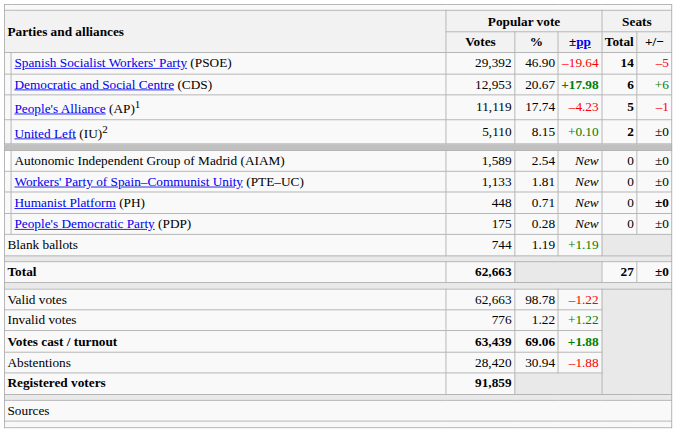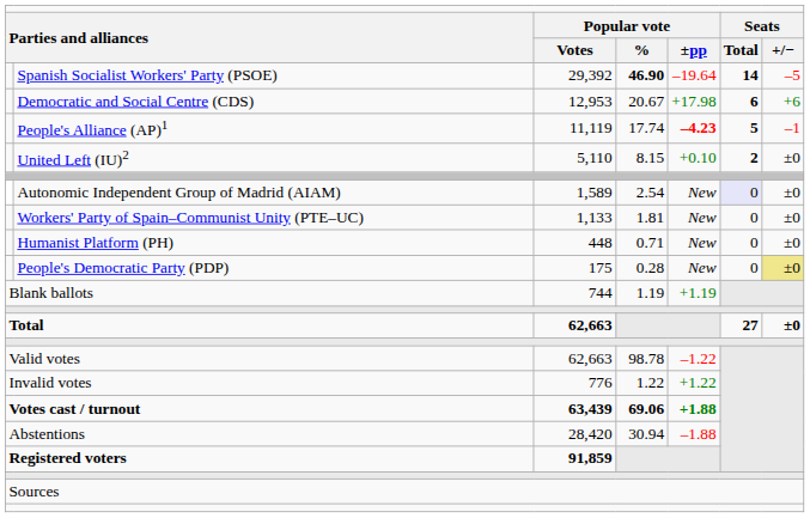Spanish Socialist Workers' Party (PSOE) | column 4: normal -> bold
Democratic and Social Centre (CDS) | column 5: bold -> normal
People's Alliance (AP)1 | column 5: normal -> bold
Autonomic Independent Group of Madrid (AIAM) | column 6: no background -> lavender background
Humanist Platform (PH) | column 7: bold -> normal
People's Democratic Party (PDP) | column 7: no background -> khaki background
